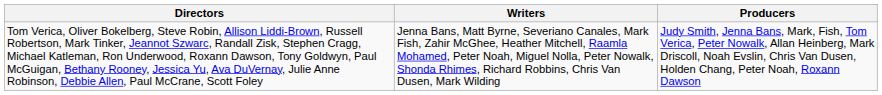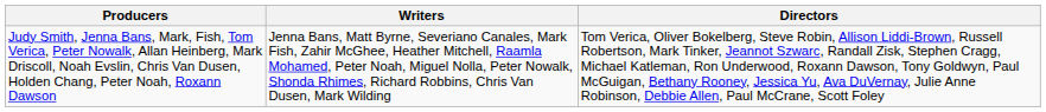columns swapped: Producers <-> Directors
